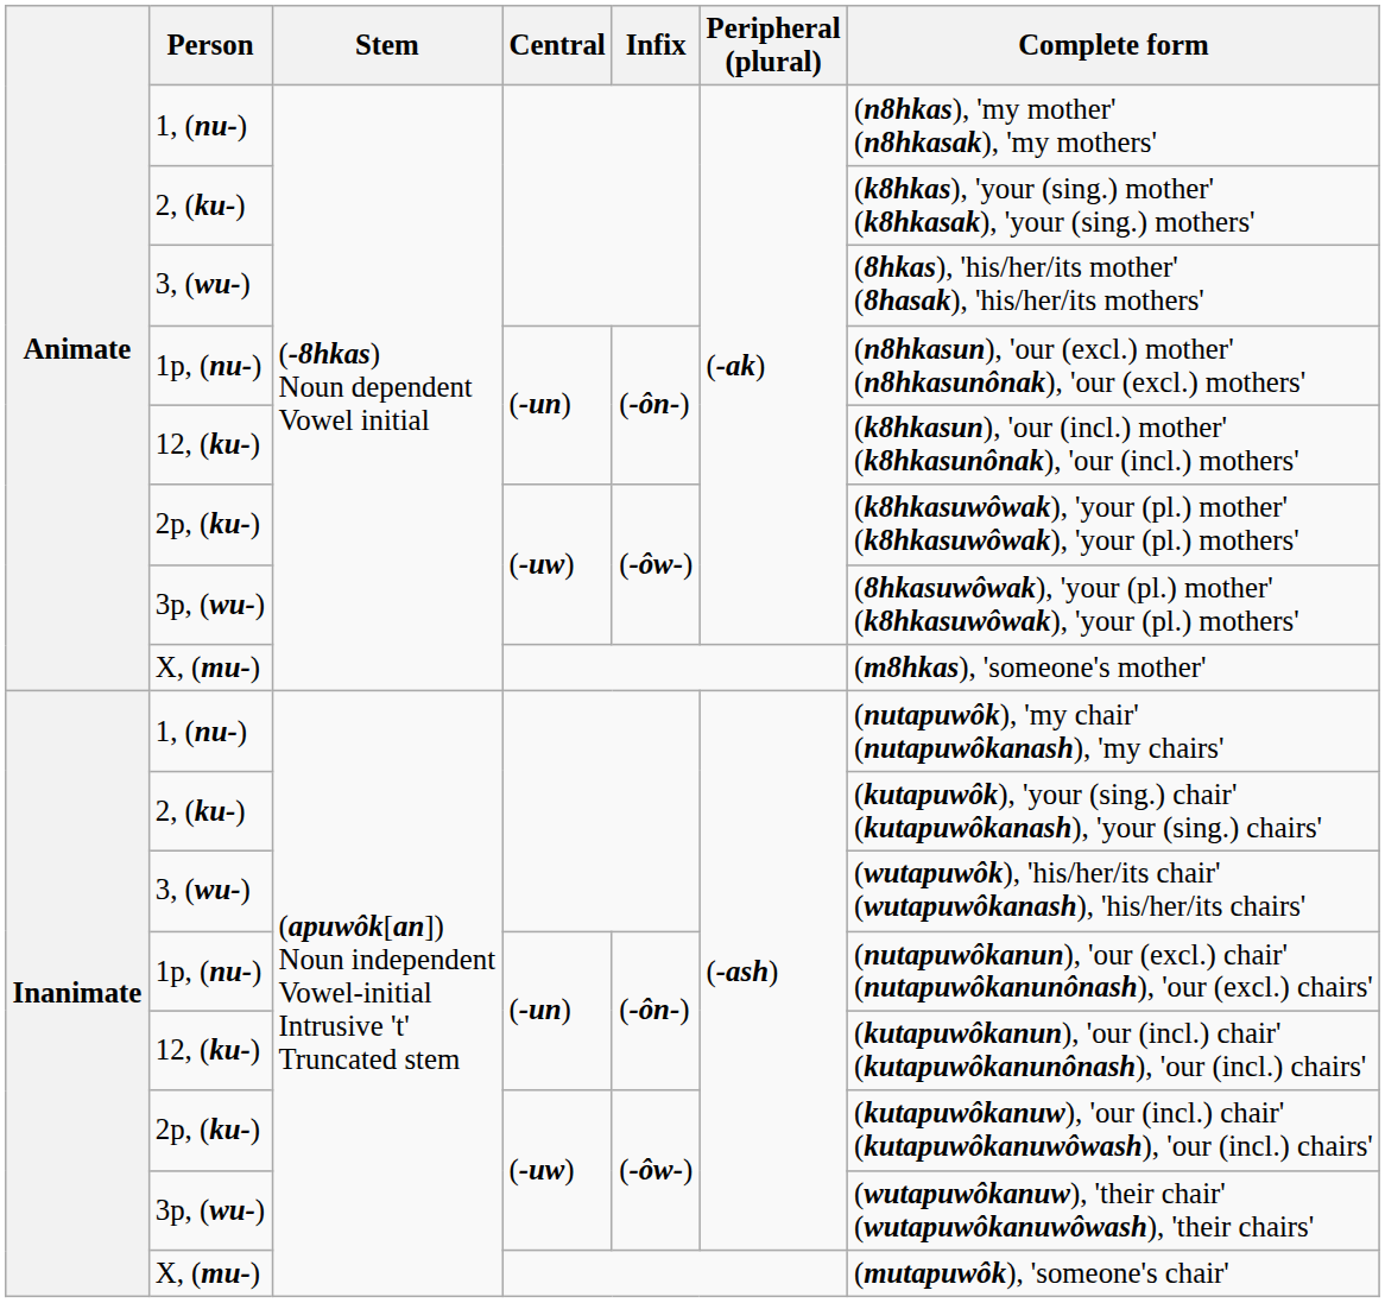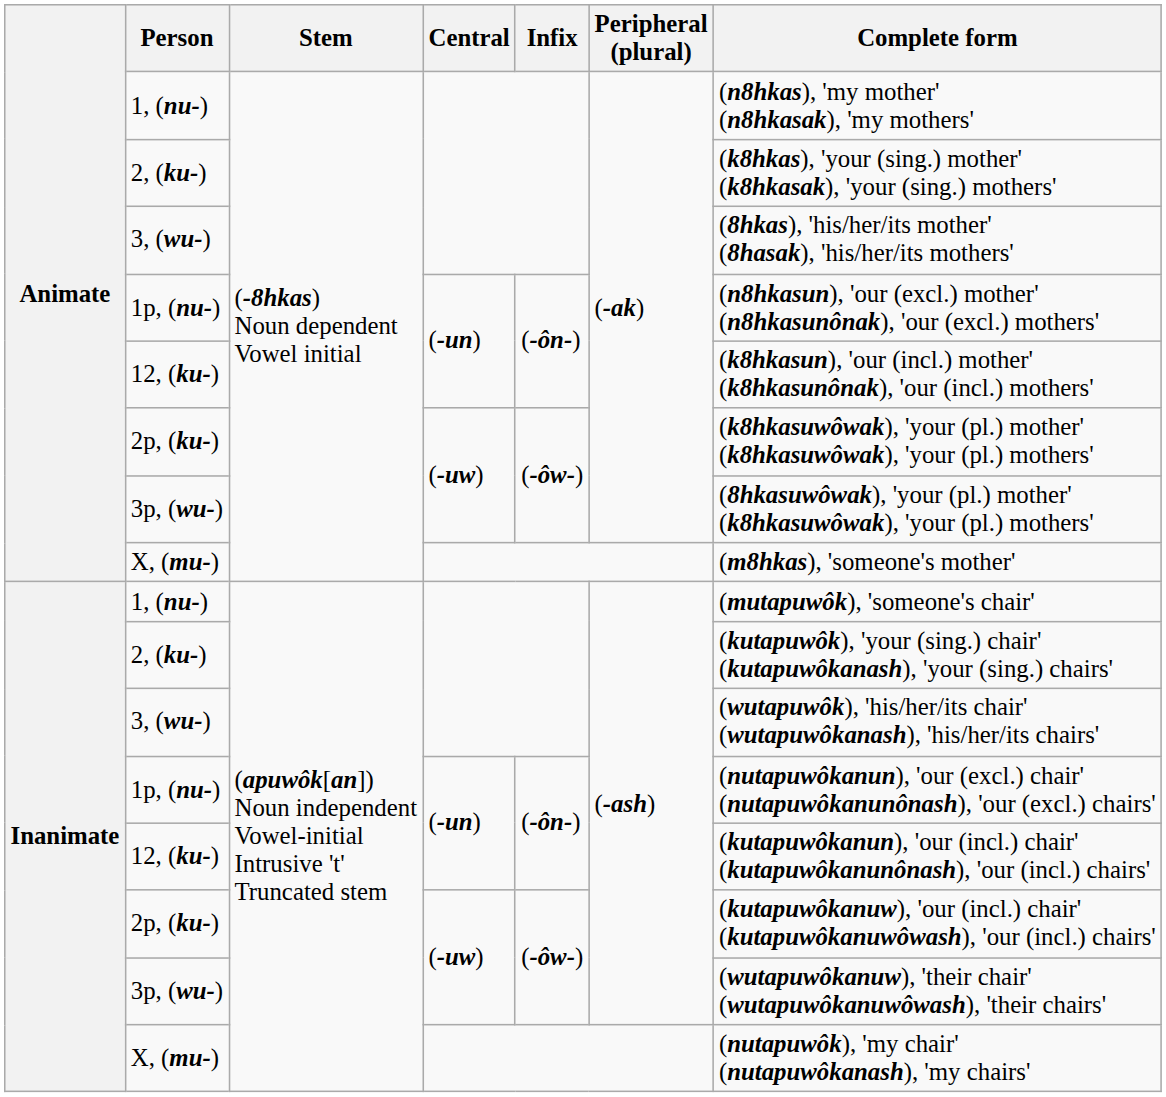Inanimate / 1, (nu-) | Complete form: (nutapuwôk), 'my chair' (nutapuwôkanash), 'my chairs' -> (mutapuwôk), 'someone's chair'
Inanimate / X, (mu-) | Complete form: (mutapuwôk), 'someone's chair' -> (nutapuwôk), 'my chair' (nutapuwôkanash), 'my chairs'
